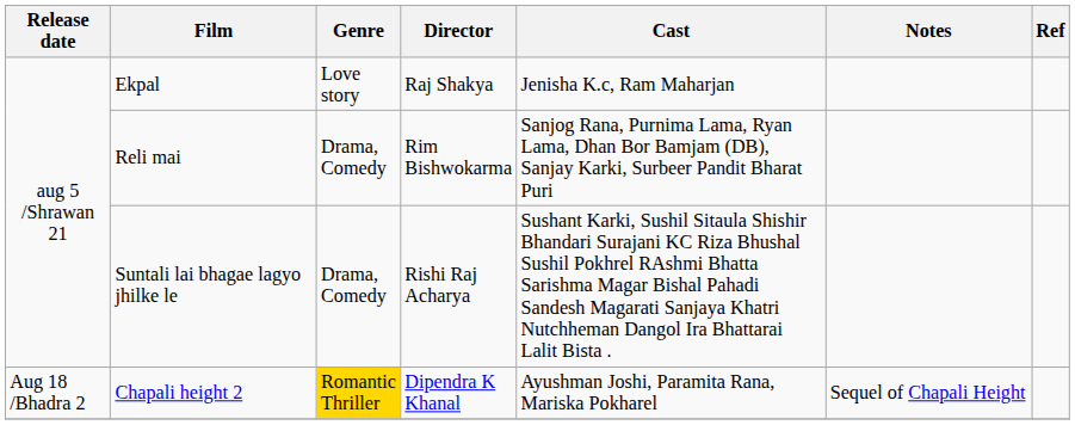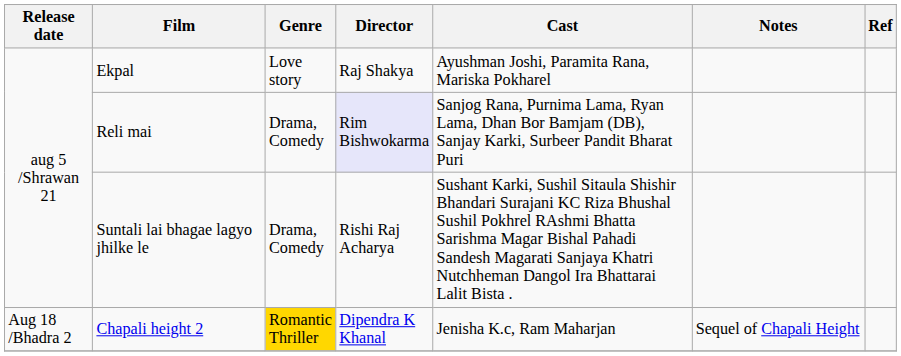Ekpal | Cast: Jenisha K.c, Ram Maharjan -> Ayushman Joshi, Paramita Rana, Mariska Pokharel
Reli mai | Director: no background -> lavender background
Chapali height 2 | Cast: Ayushman Joshi, Paramita Rana, Mariska Pokharel -> Jenisha K.c, Ram Maharjan
